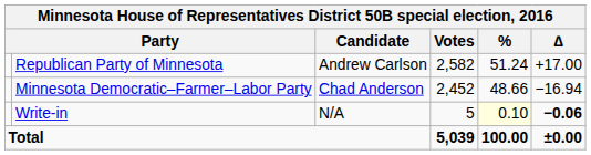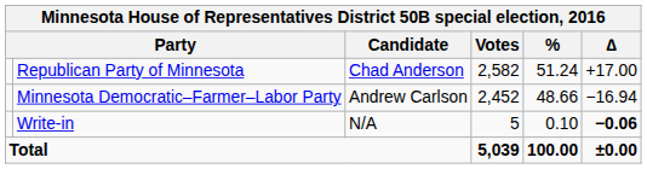Republican Party of Minnesota | Candidate: Andrew Carlson -> Chad Anderson
Minnesota Democratic–Farmer–Labor Party | Candidate: Chad Anderson -> Andrew Carlson
Write-in | %: lightyellow background -> no background
